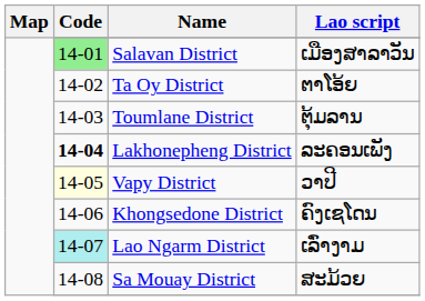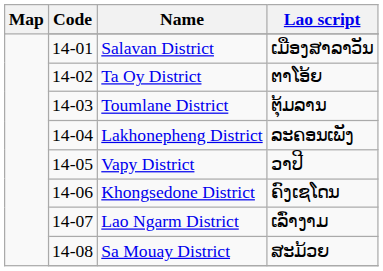Salavan District | Code: lightgreen background -> no background
Lakhonepheng District | Code: bold -> normal
Vapy District | Code: lightyellow background -> no background
Lao Ngarm District | Code: paleturquoise background -> no background
